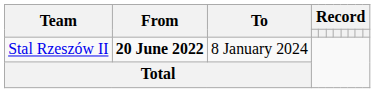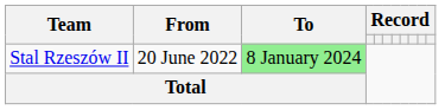Stal Rzeszów II | From: bold -> normal
Stal Rzeszów II | To: no background -> lightgreen background
